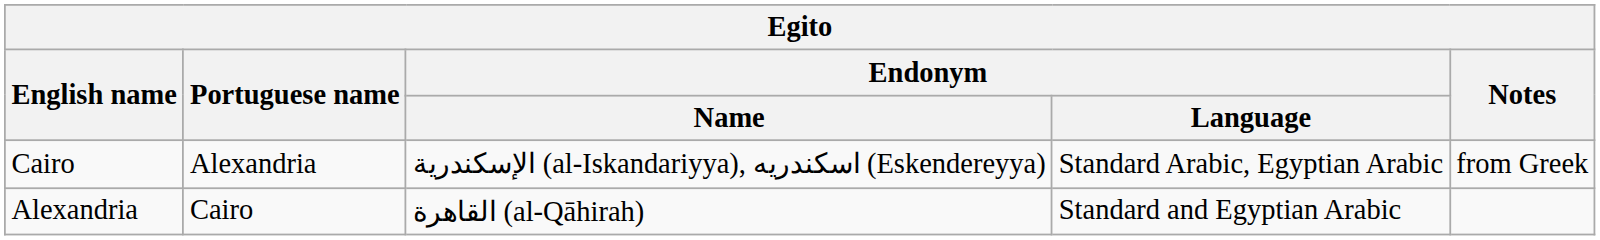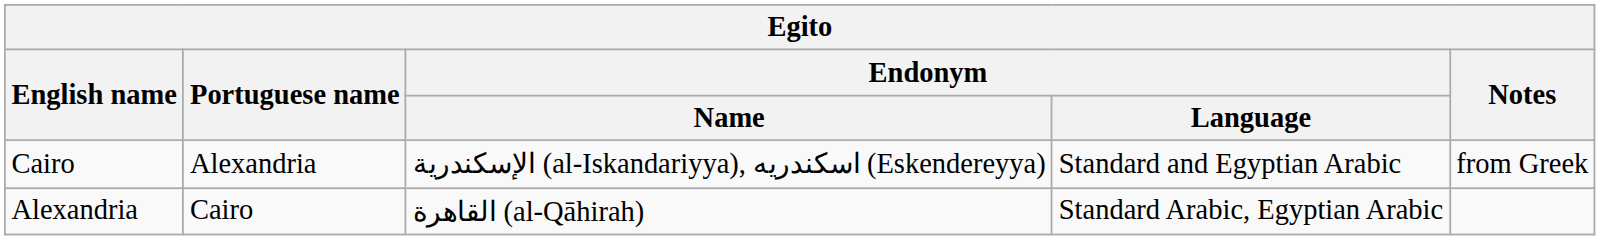row 4 | Endonym / Language: Standard Arabic, Egyptian Arabic -> Standard and Egyptian Arabic
row 5 | Endonym / Language: Standard and Egyptian Arabic -> Standard Arabic, Egyptian Arabic
